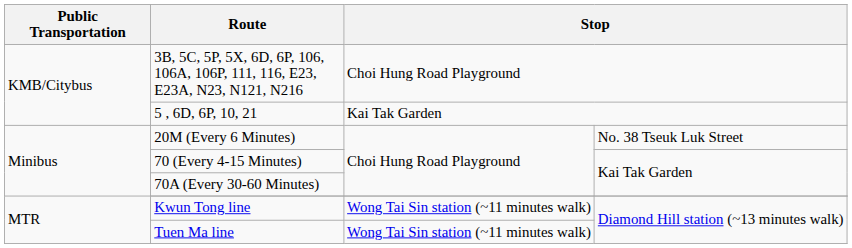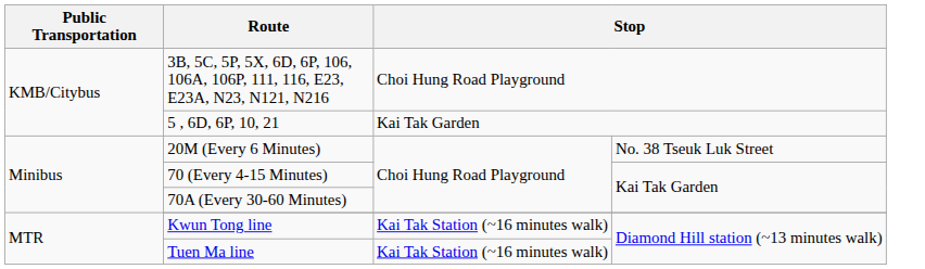Kwun Tong line | column 3: Wong Tai Sin station (~11 minutes walk) -> Kai Tak Station (~16 minutes walk)
Tuen Ma line | column 3: Wong Tai Sin station (~11 minutes walk) -> Kai Tak Station (~16 minutes walk)
